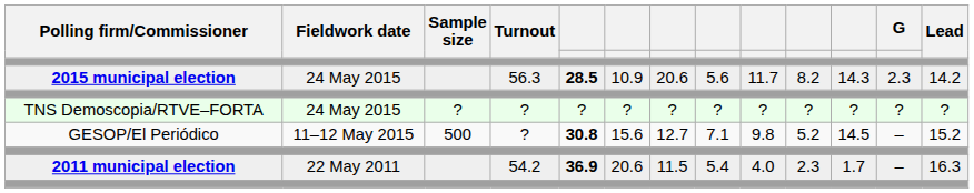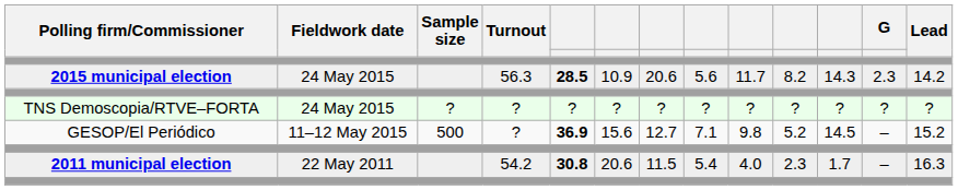GESOP/El Periódico | column 5: 30.8 -> 36.9
2011 municipal election | column 5: 36.9 -> 30.8
